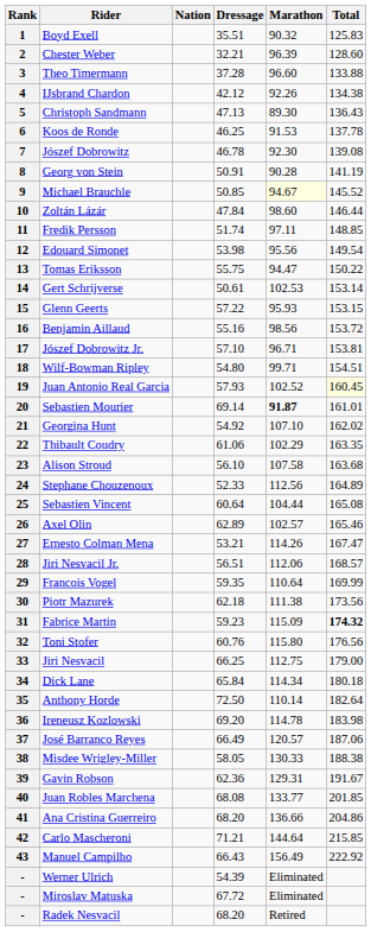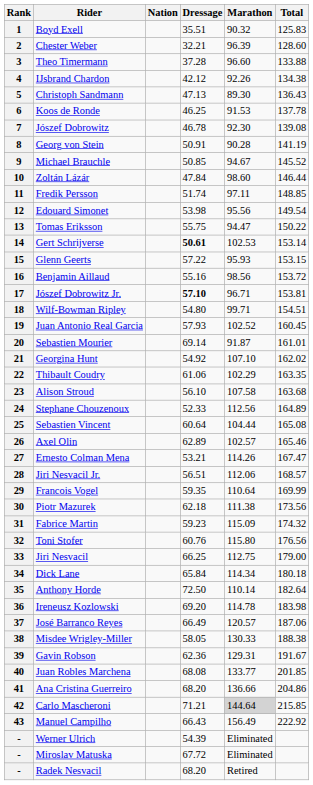9 | Marathon: lightyellow background -> no background
14 | Dressage: normal -> bold
17 | Dressage: normal -> bold
19 | Total: lightyellow background -> no background
20 | Marathon: bold -> normal
31 | Total: bold -> normal
42 | Marathon: no background -> lightgrey background
